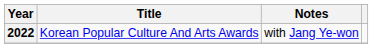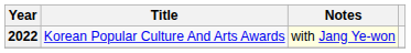2022 | Notes: no background -> lightyellow background
